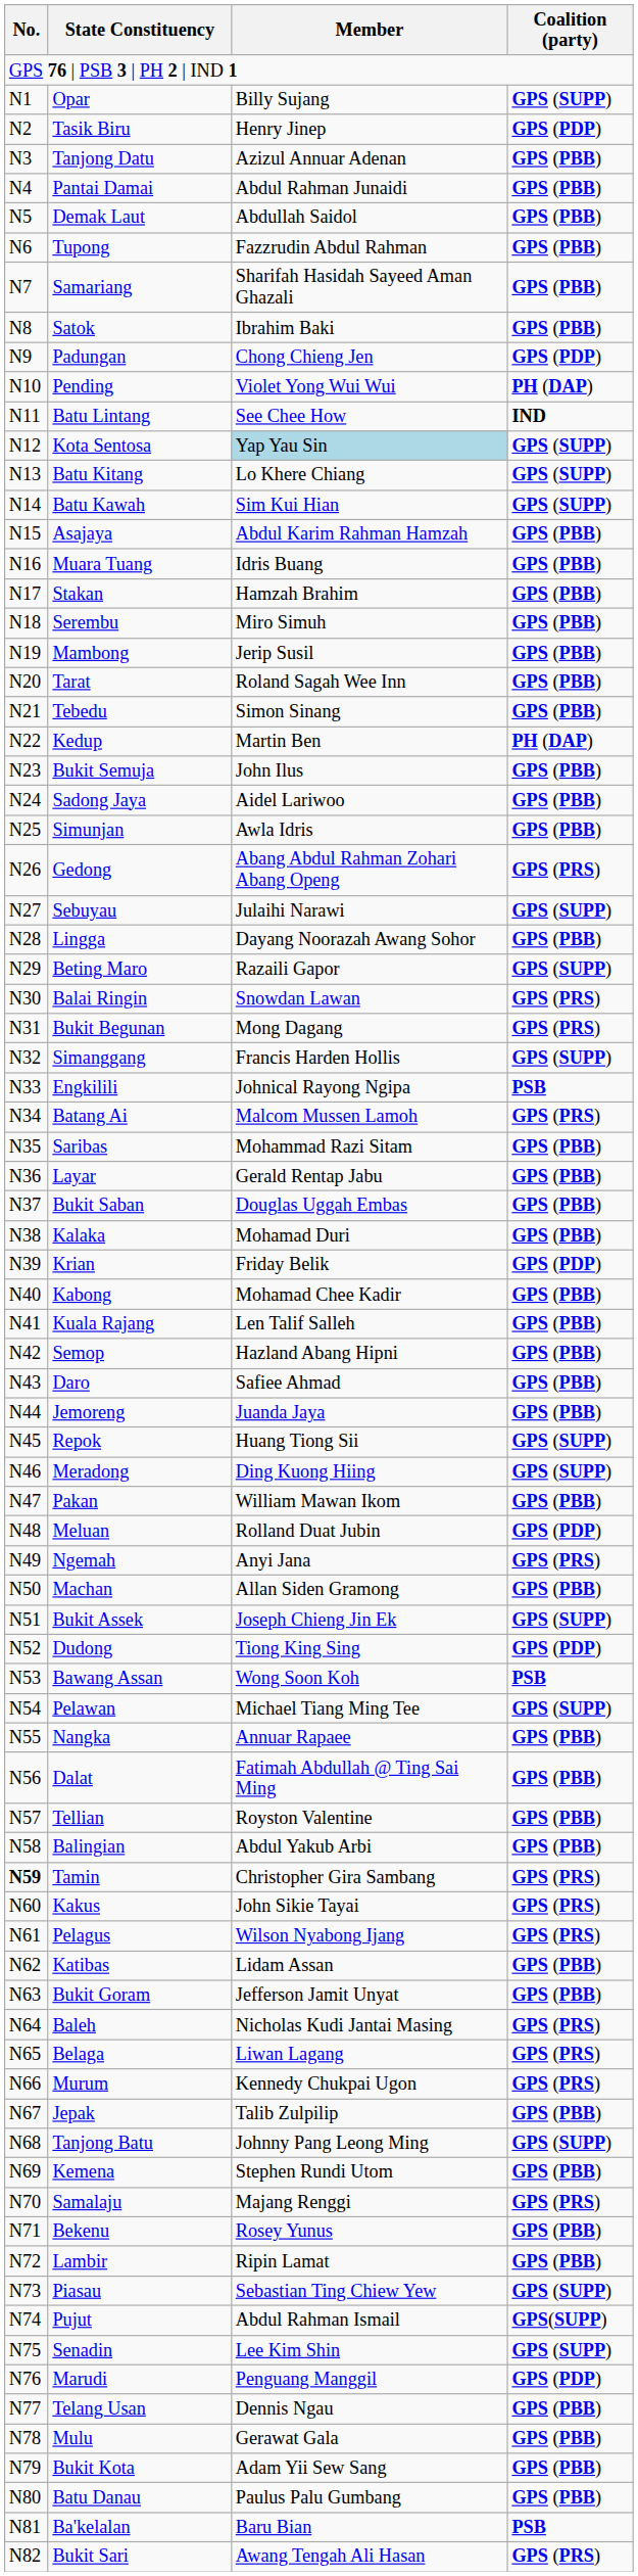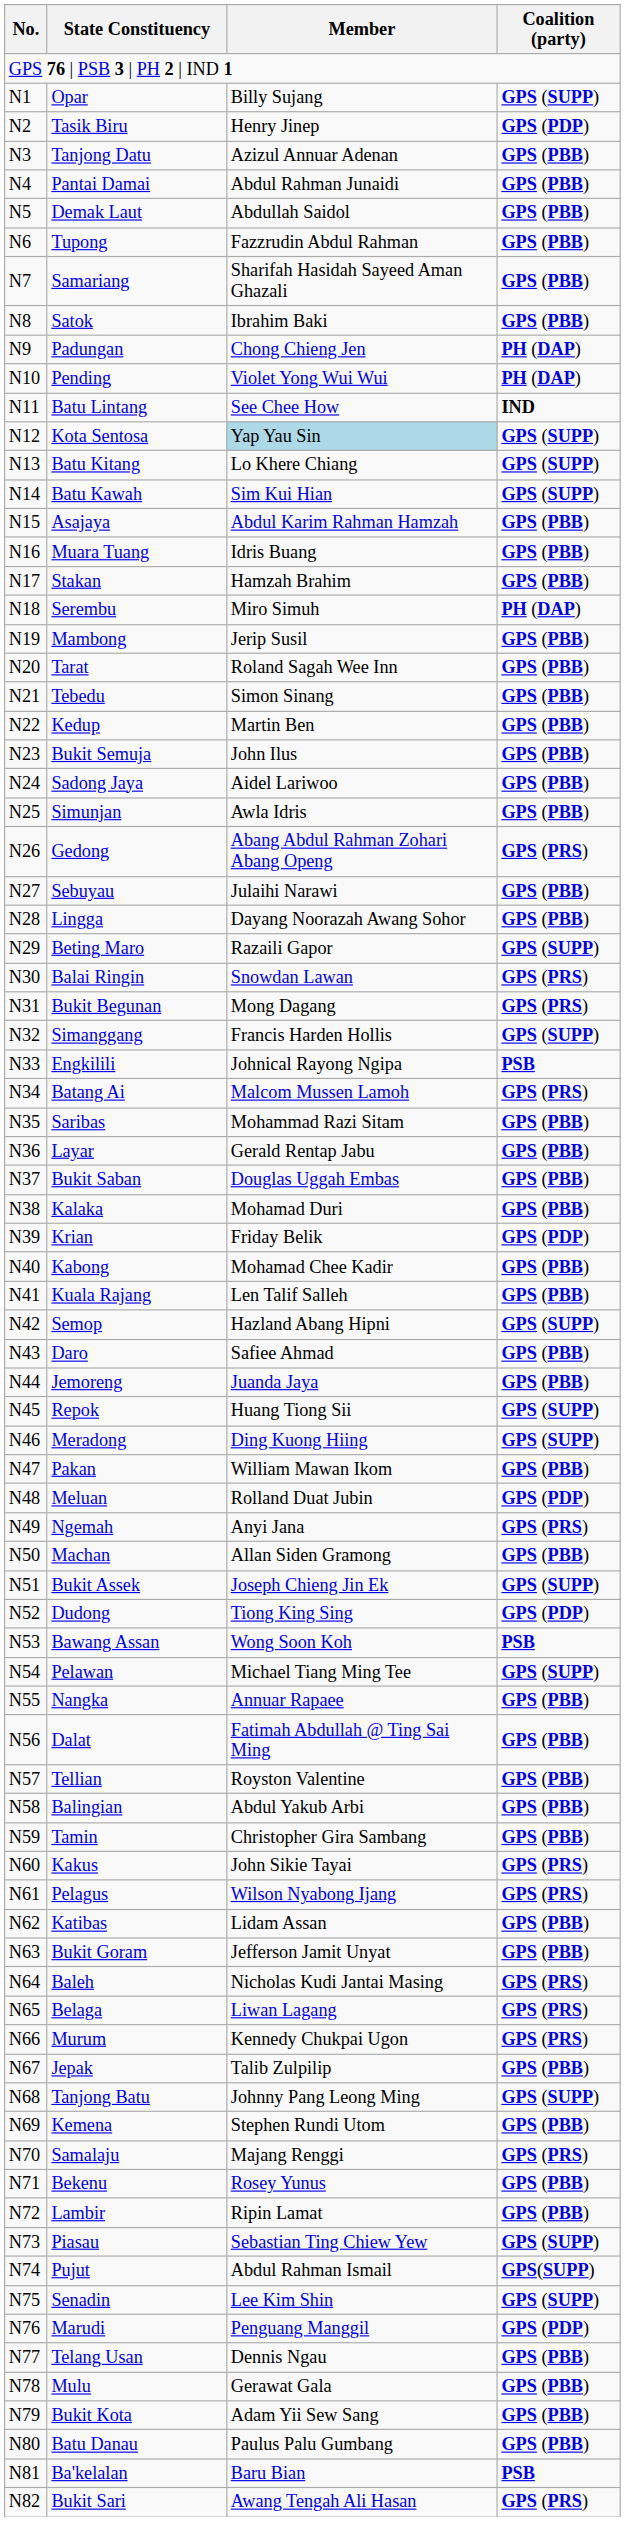Padungan | Coalition (party): GPS (PDP) -> PH (DAP)
Serembu | Coalition (party): GPS (PBB) -> PH (DAP)
Kedup | Coalition (party): PH (DAP) -> GPS (PBB)
Sebuyau | Coalition (party): GPS (SUPP) -> GPS (PBB)
Semop | Coalition (party): GPS (PBB) -> GPS (SUPP)
Tamin | No.: bold -> normal
Tamin | Coalition (party): GPS (PRS) -> GPS (PBB)
